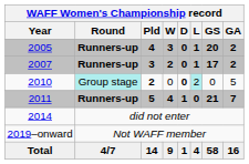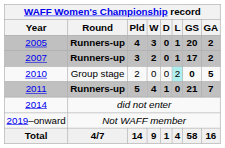2010 | Round: paleturquoise background -> no background
2010 | Pld: bold -> normal
2010 | D: bold -> normal
2010 | GS: normal -> bold
2010 | GA: normal -> bold
